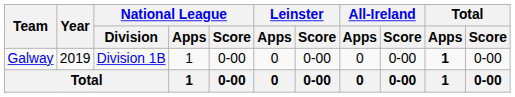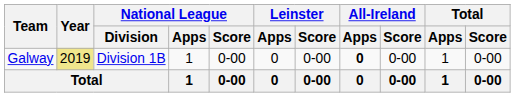Galway | Year: no background -> khaki background
Galway | All-Ireland / Apps: normal -> bold
Galway | Total / Apps: bold -> normal
